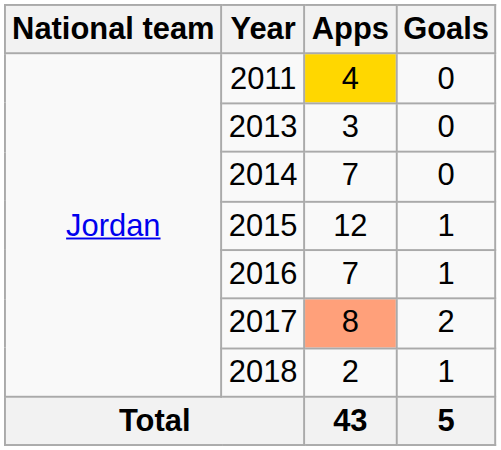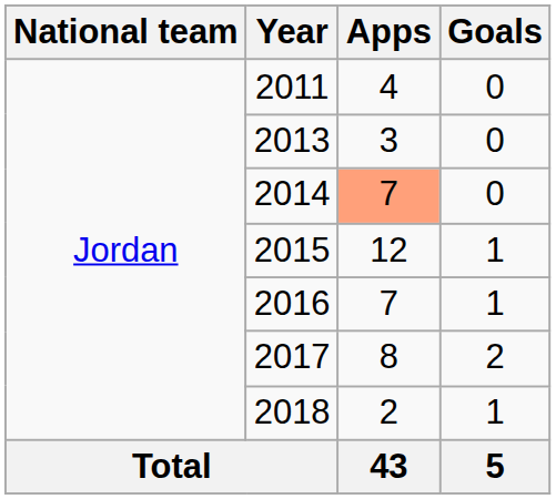2011 | Apps: gold background -> no background
2014 | Apps: no background -> lightsalmon background
2017 | Apps: lightsalmon background -> no background
